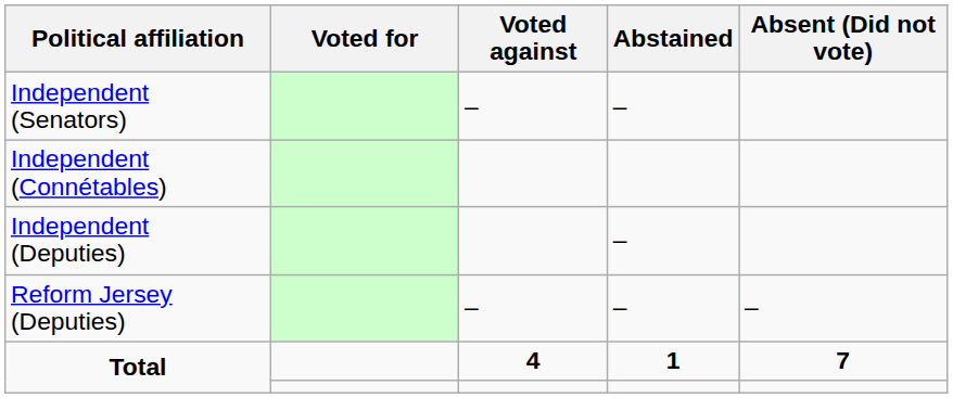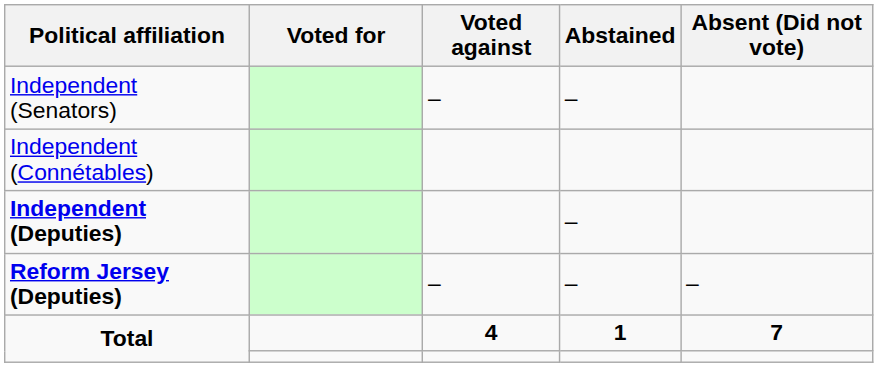Independent (Deputies) | Political affiliation: normal -> bold
Reform Jersey (Deputies) | Political affiliation: normal -> bold
